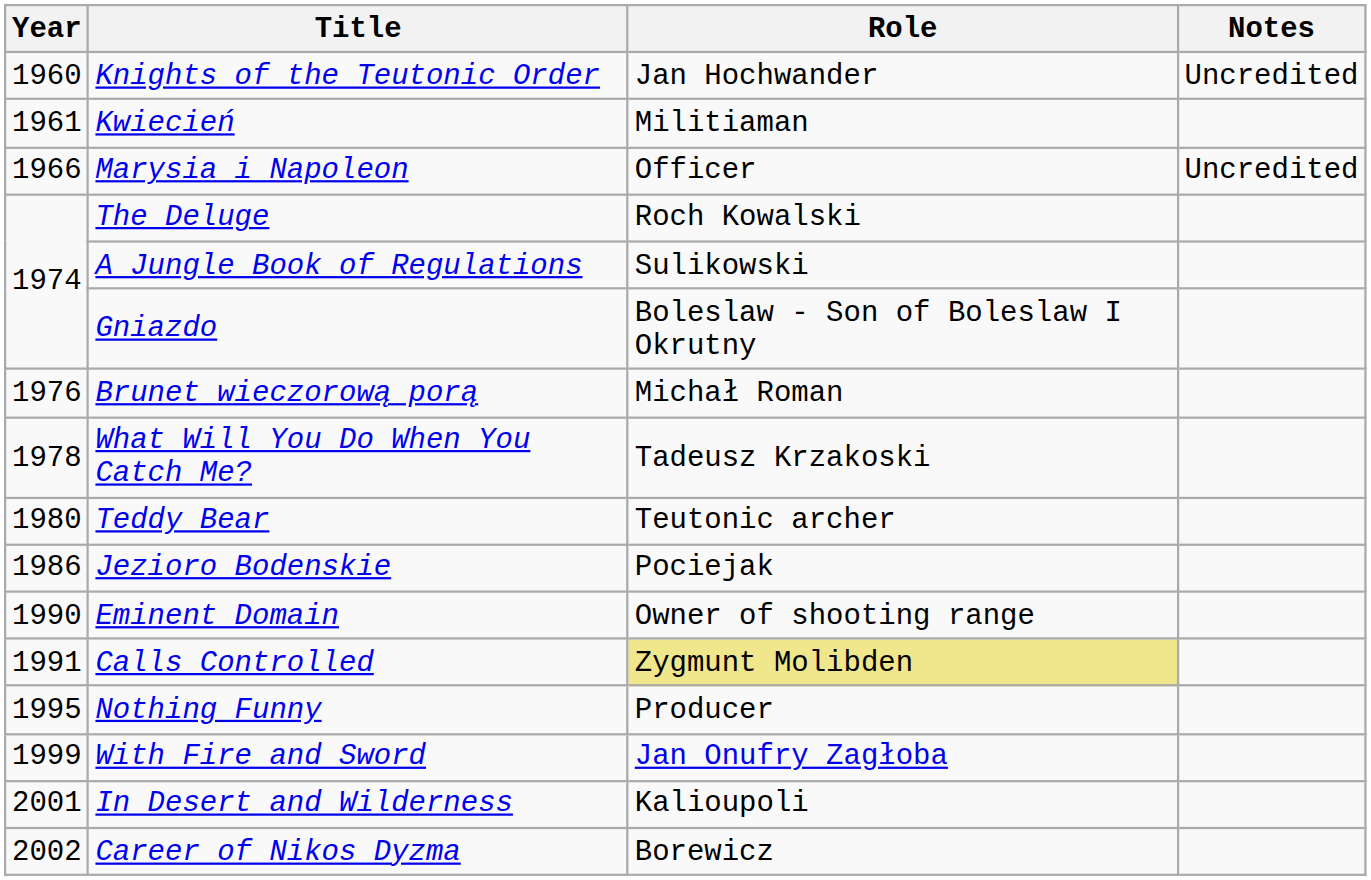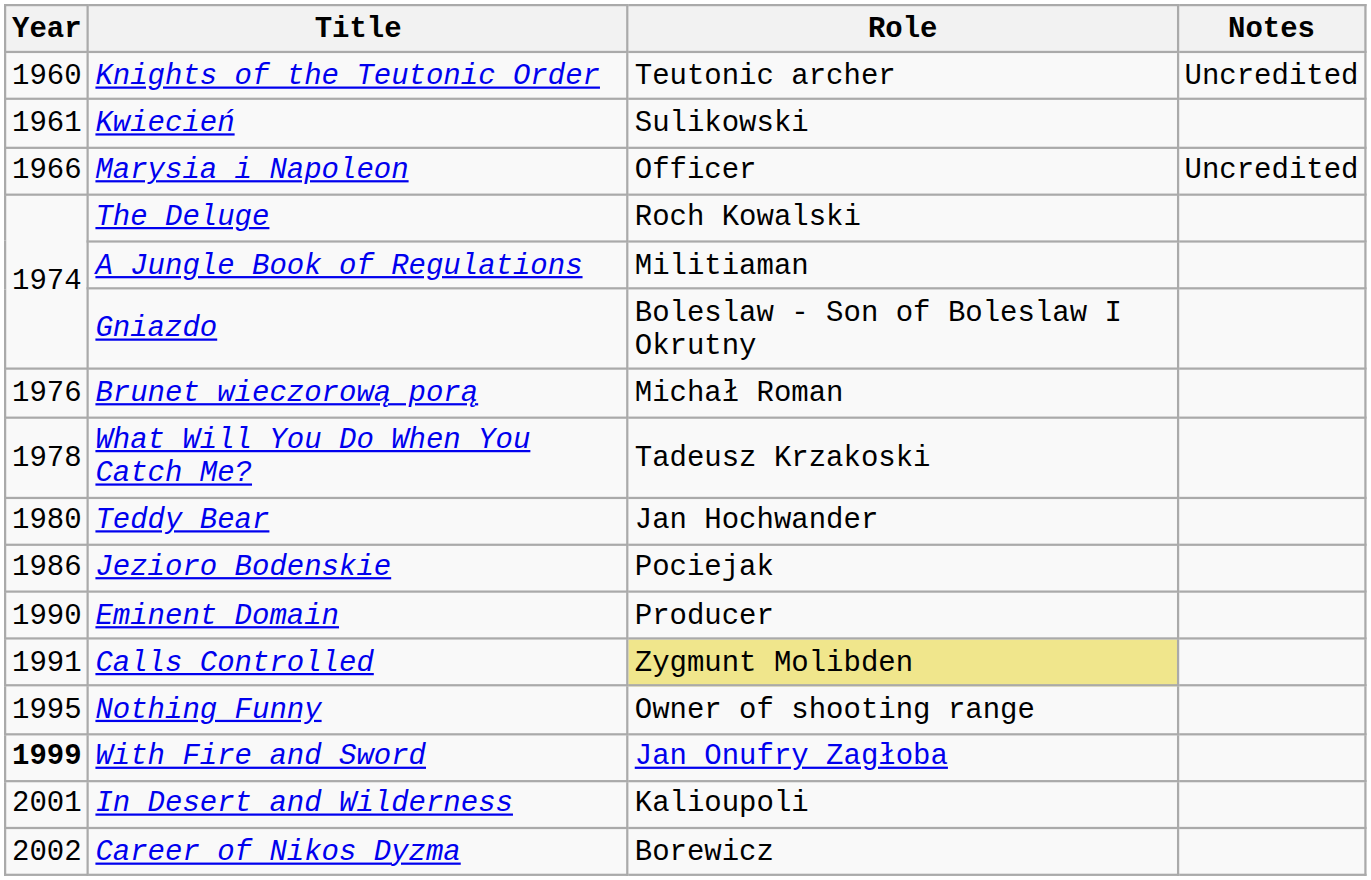Knights of the Teutonic Order | Role: Jan Hochwander -> Teutonic archer
Kwiecień | Role: Militiaman -> Sulikowski
A Jungle Book of Regulations | Role: Sulikowski -> Militiaman
Teddy Bear | Role: Teutonic archer -> Jan Hochwander
Eminent Domain | Role: Owner of shooting range -> Producer
Nothing Funny | Role: Producer -> Owner of shooting range
With Fire and Sword | Year: normal -> bold
